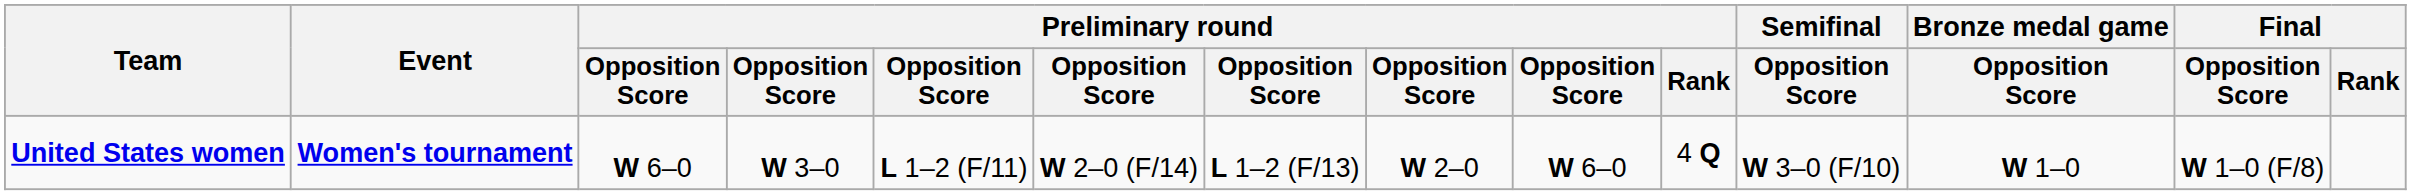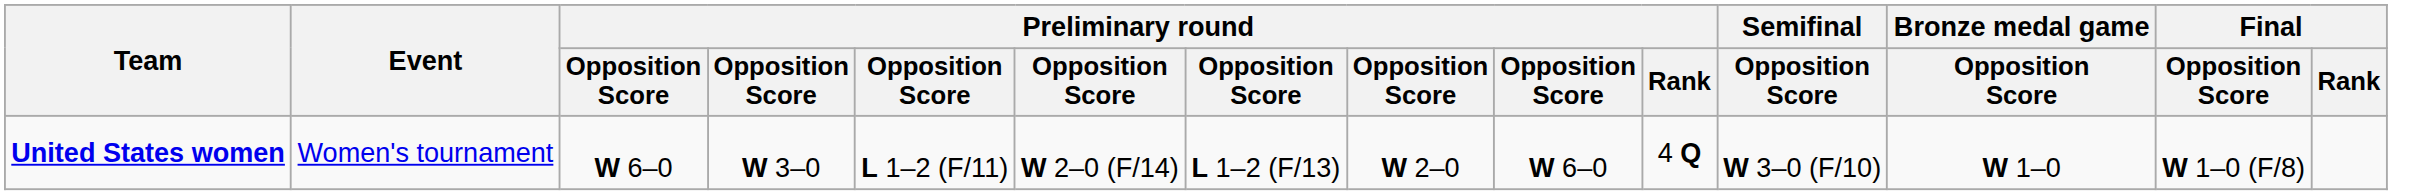United States women | Event: bold -> normal
